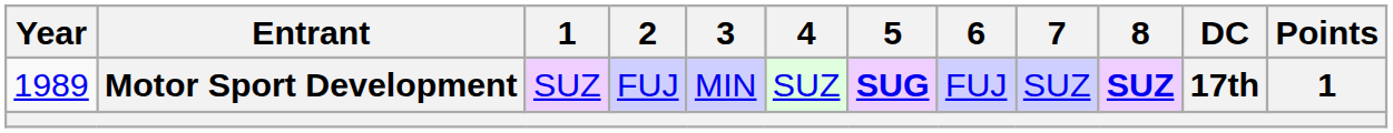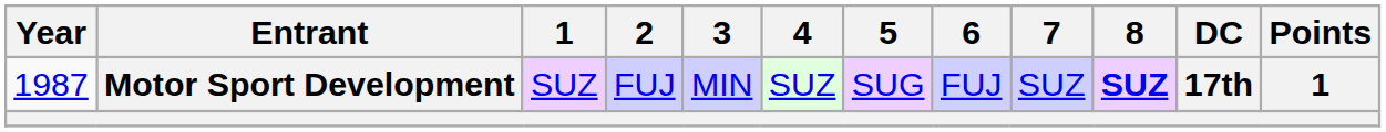Motor Sport Development | Year: 1989 -> 1987
Motor Sport Development | 5: bold -> normal
